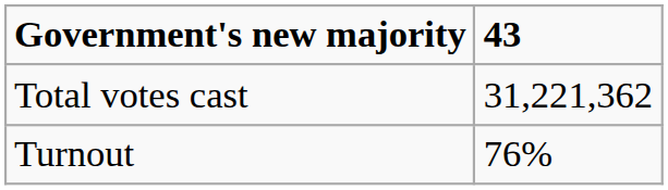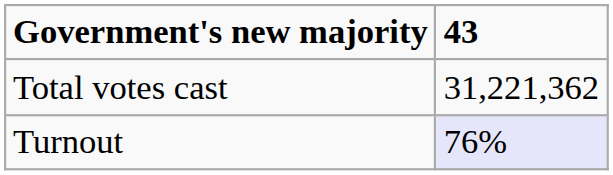Turnout | 43: no background -> lavender background
